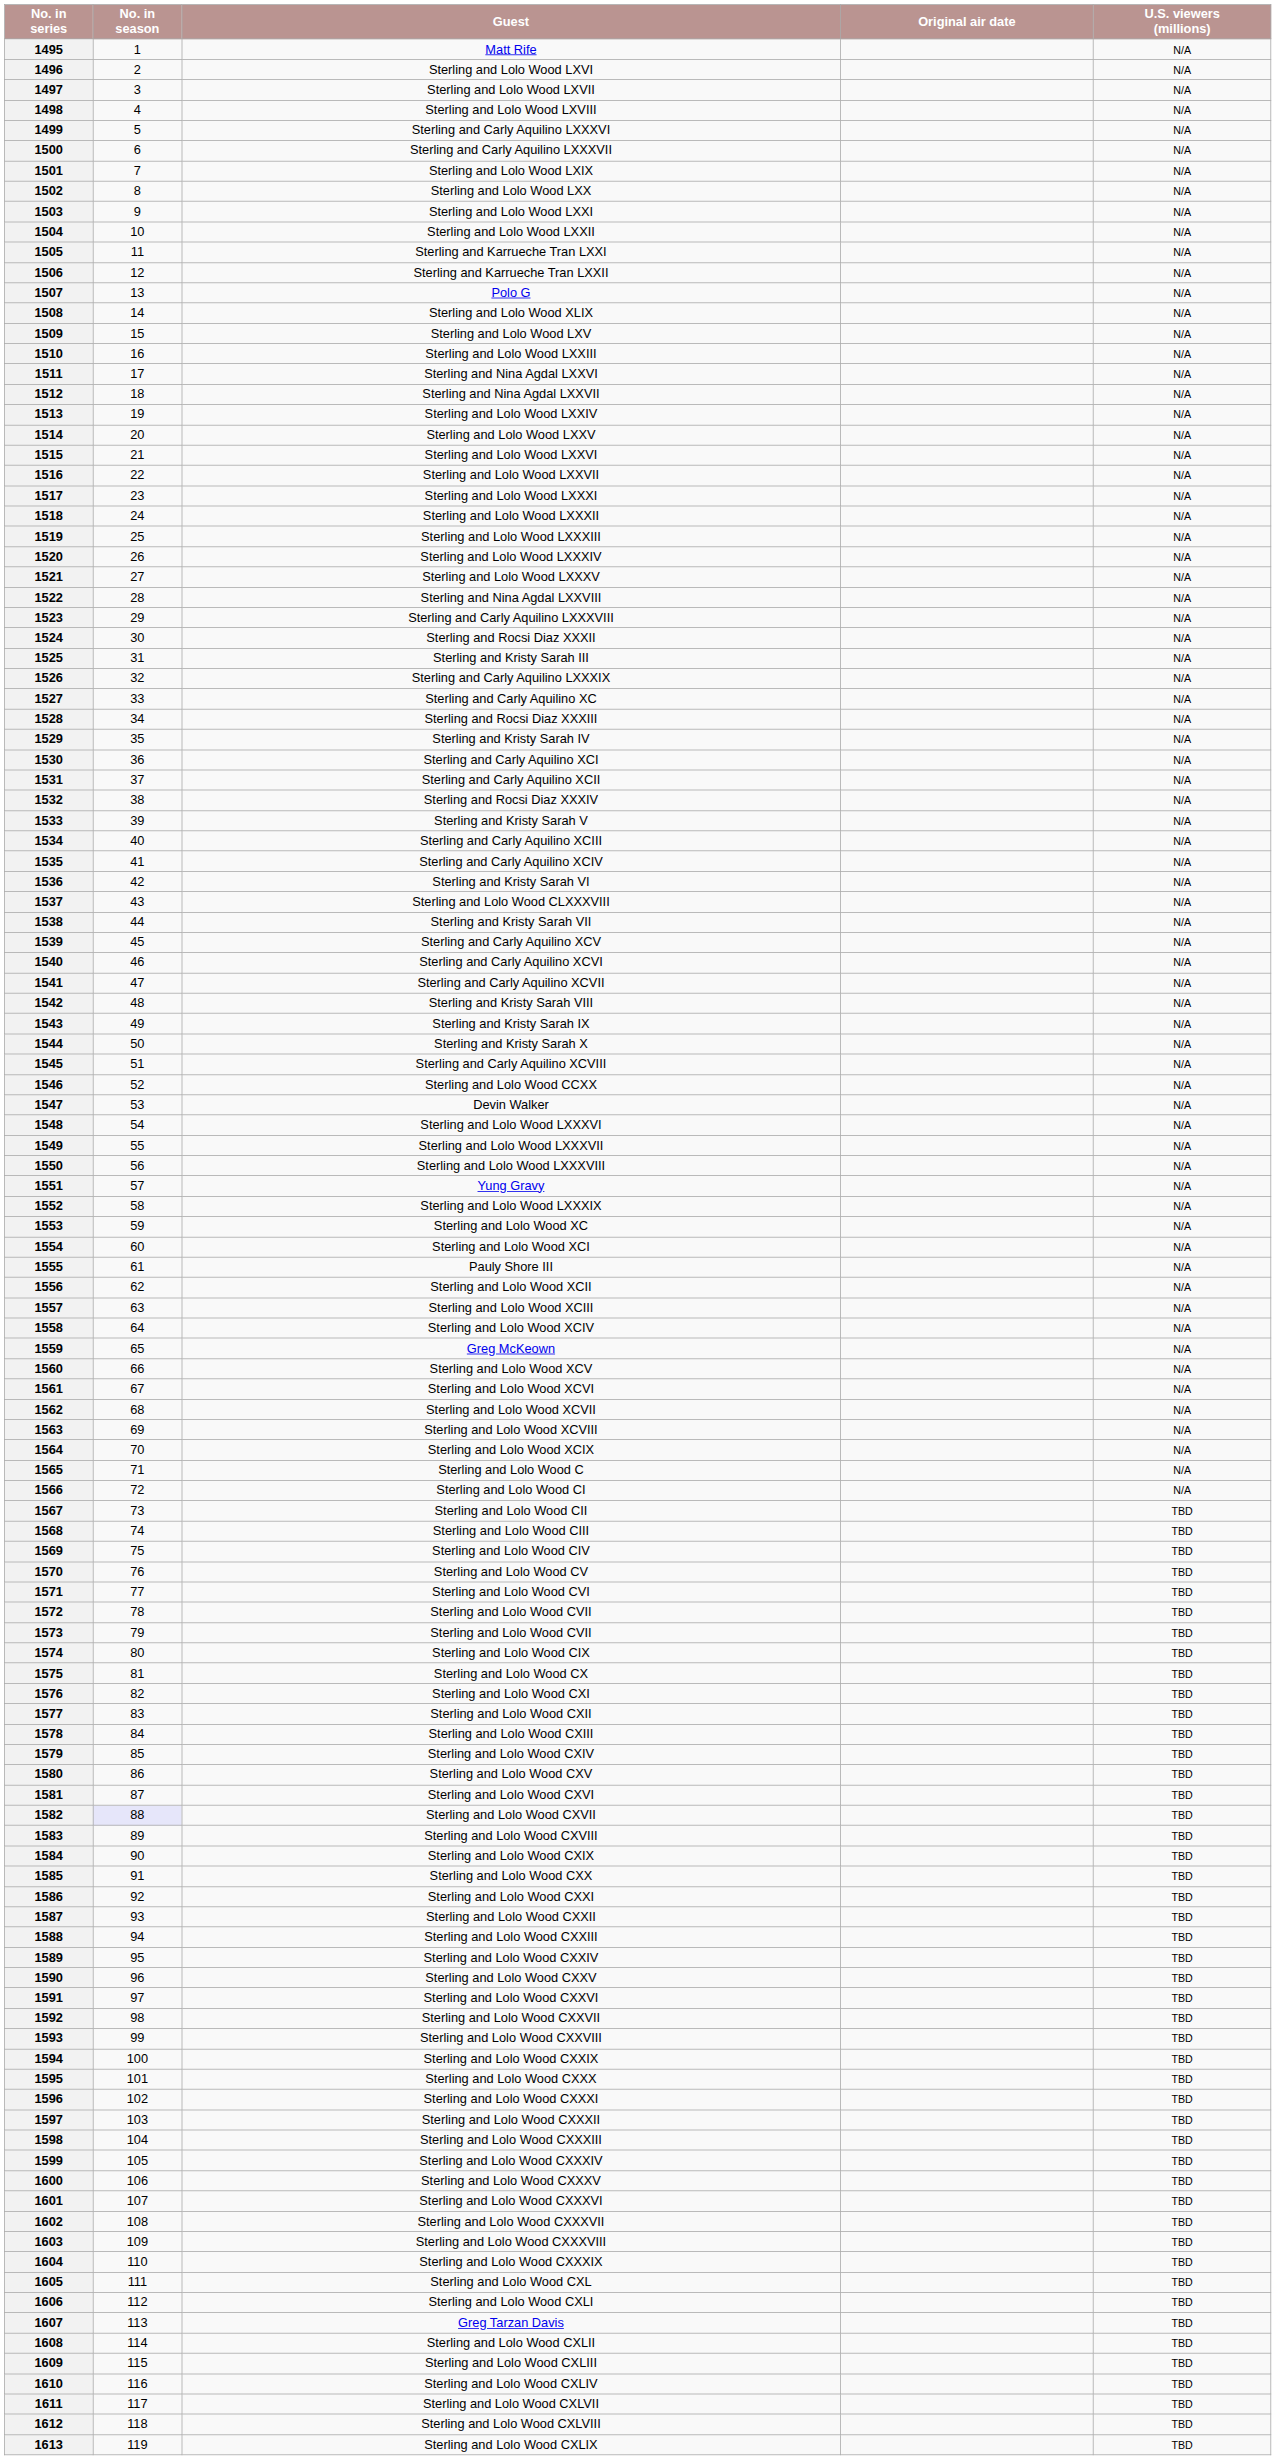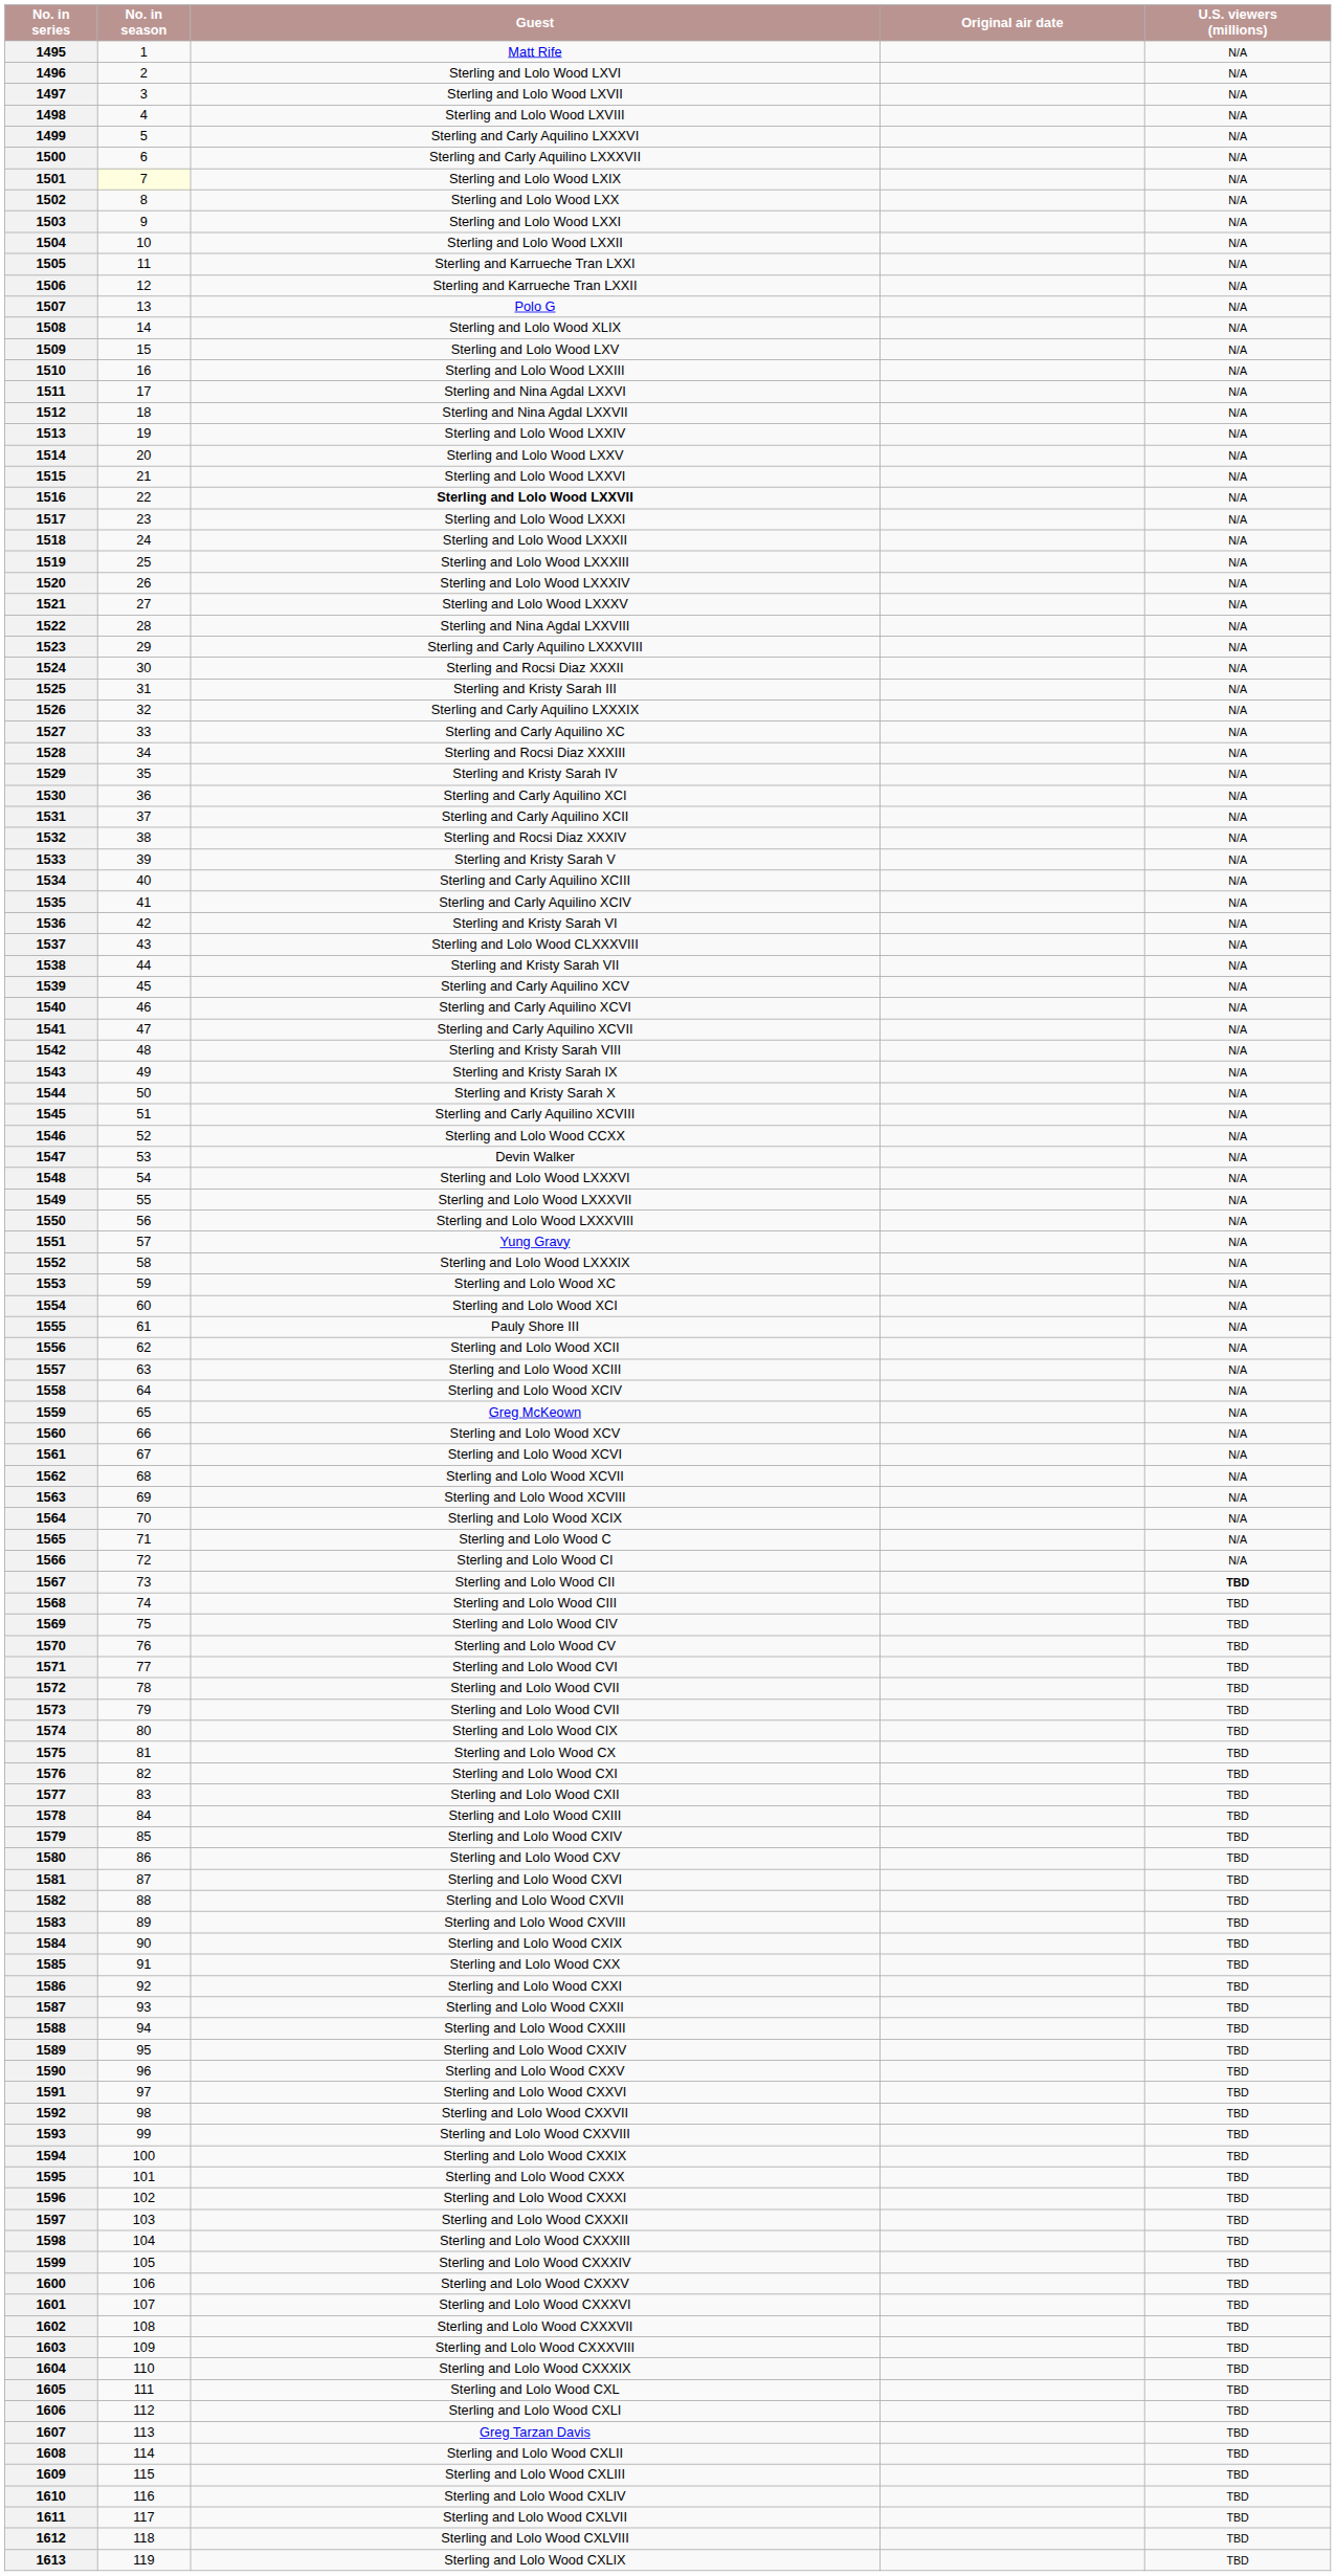1501 | No. in season: no background -> lightyellow background
1516 | Guest: normal -> bold
1567 | U.S. viewers (millions): normal -> bold
1582 | No. in season: lavender background -> no background
